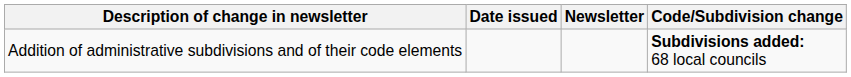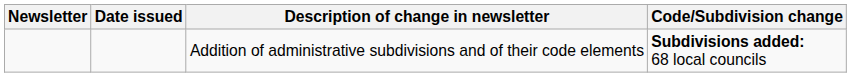columns swapped: Newsletter <-> Description of change in newsletter
